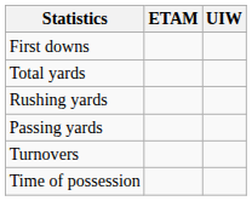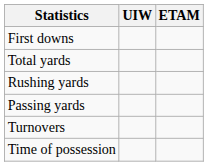columns swapped: ETAM <-> UIW
